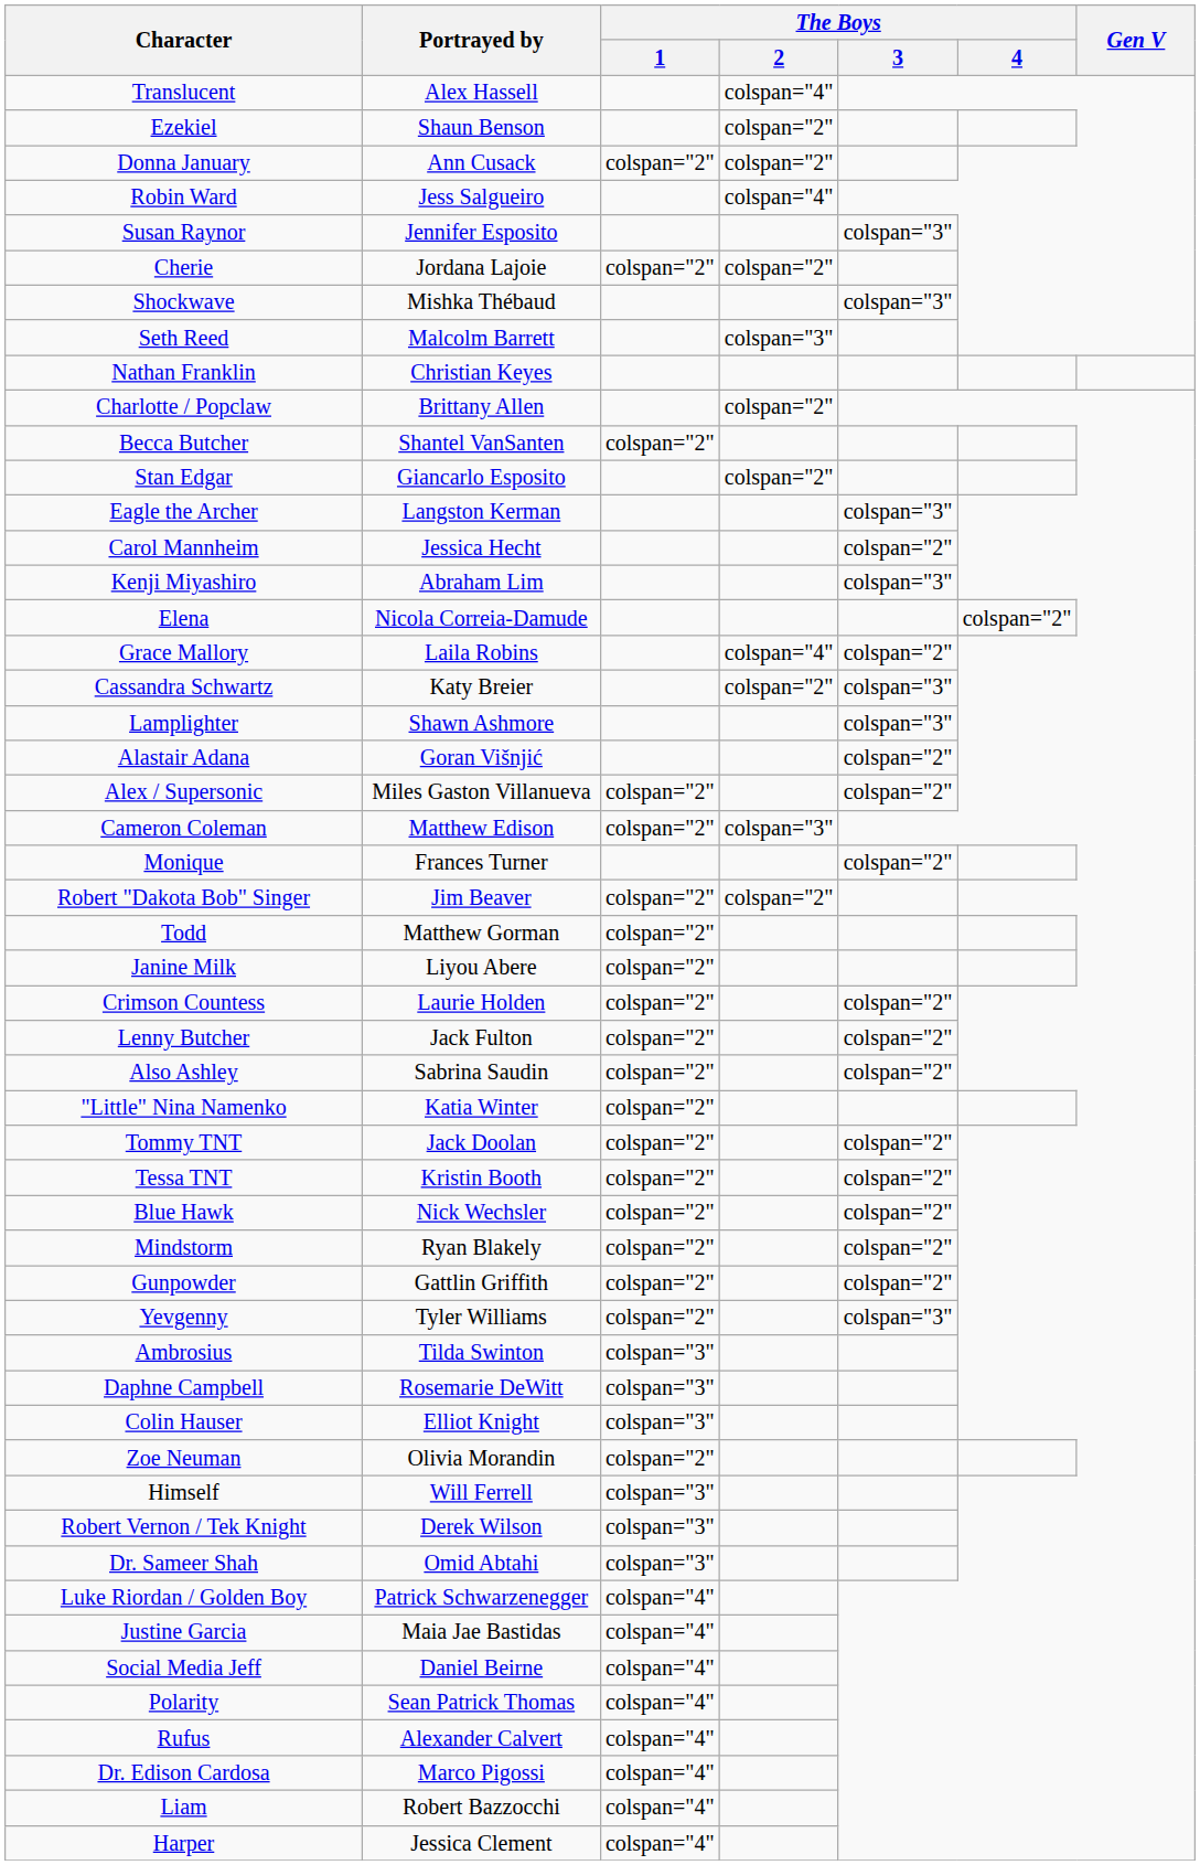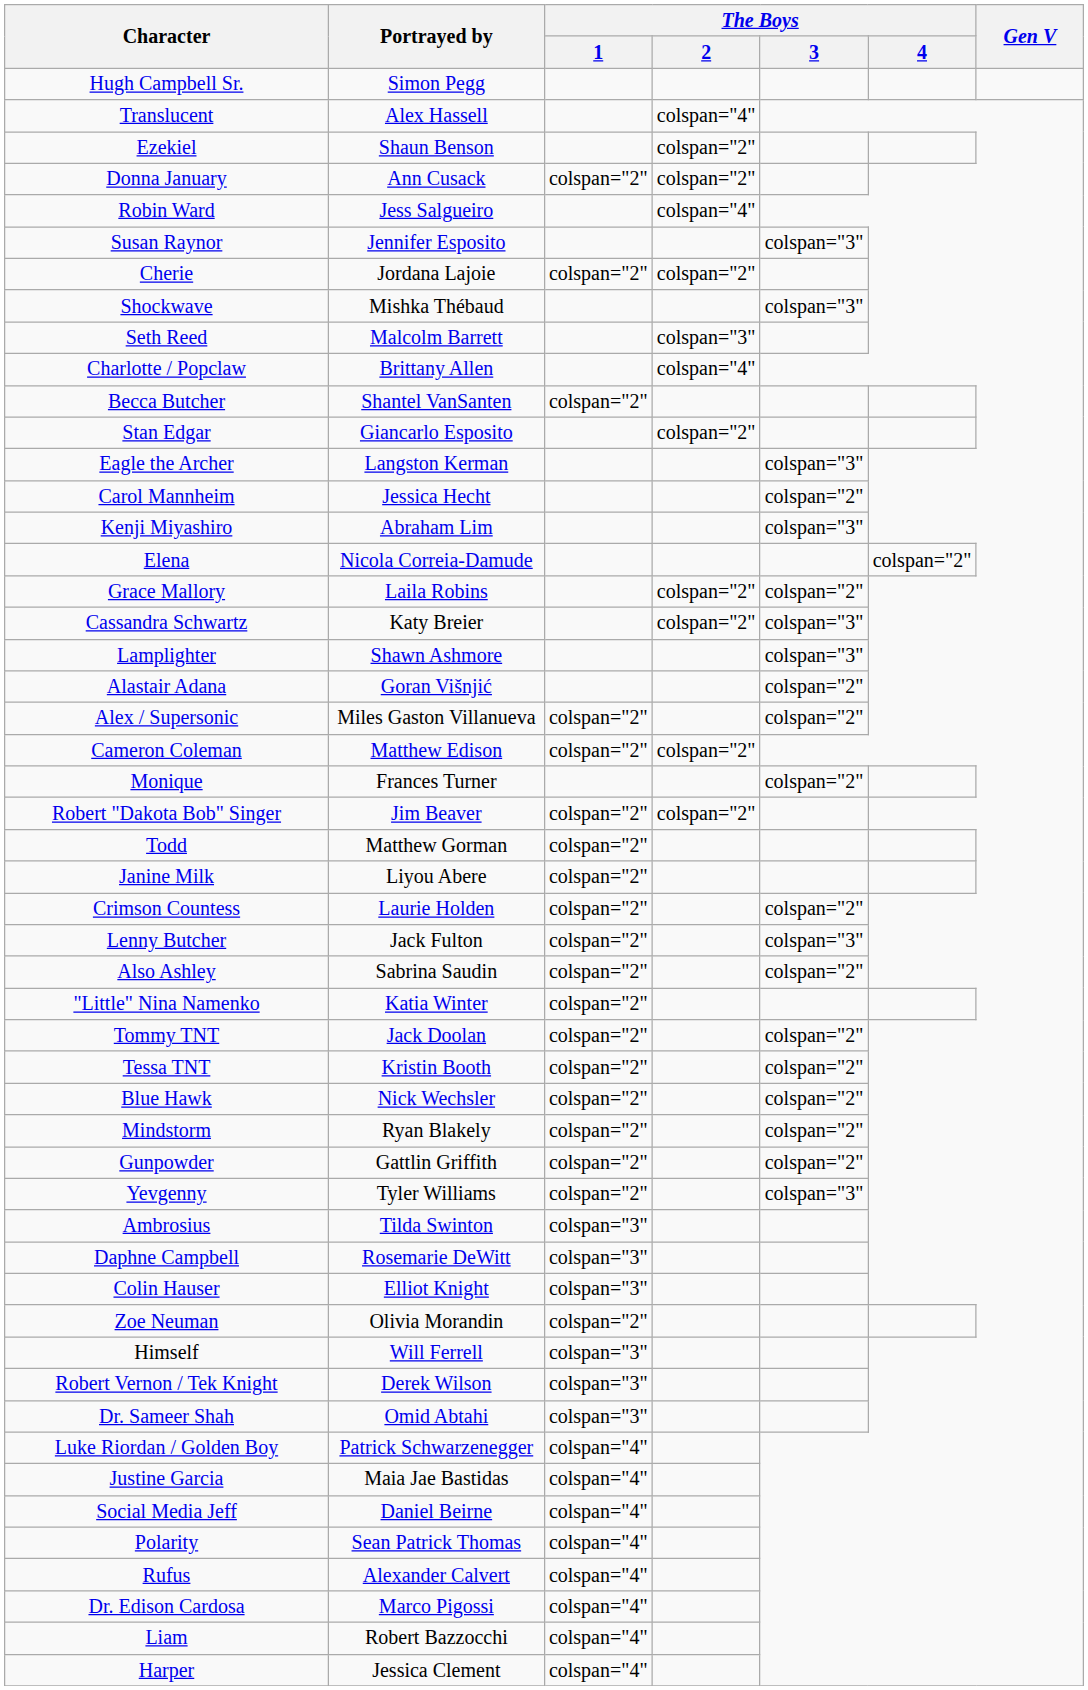+ row: Hugh Campbell Sr. | Simon Pegg
- row: Nathan Franklin | Christian Keyes
Charlotte / Popclaw | The Boys / 2: colspan="2" -> colspan="4"
Grace Mallory | The Boys / 2: colspan="4" -> colspan="2"
Cameron Coleman | The Boys / 2: colspan="3" -> colspan="2"
Lenny Butcher | The Boys / 3: colspan="2" -> colspan="3"
